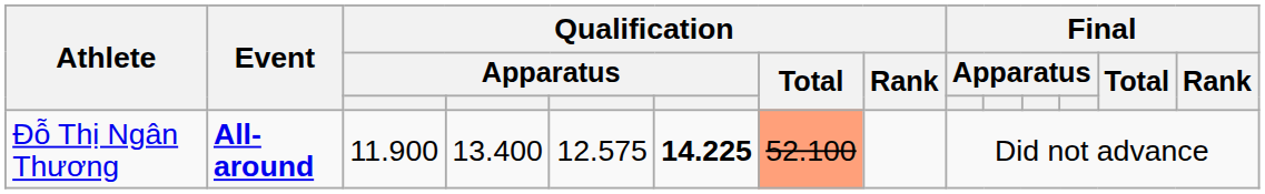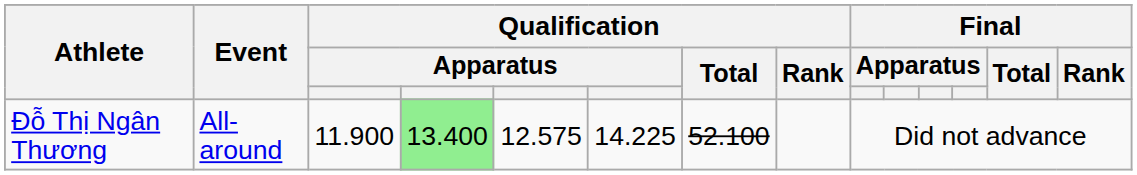row 4 | Event: bold -> normal
row 4 | column 4: no background -> lightgreen background
row 4 | column 6: bold -> normal
row 4 | Qualification / Total: lightsalmon background -> no background
